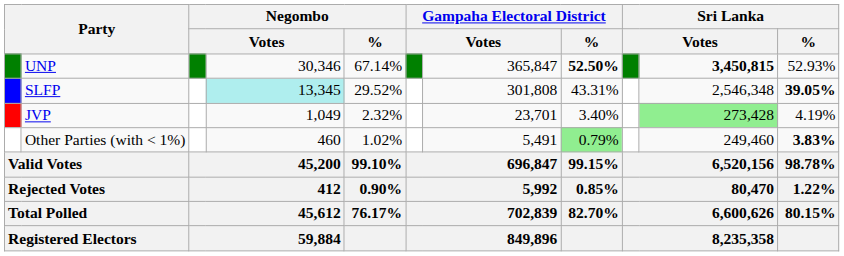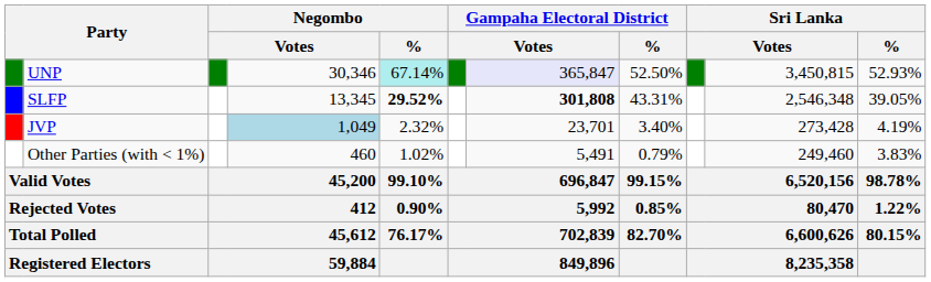UNP | Negombo / %: no background -> paleturquoise background
UNP | column 7: no background -> lavender background
UNP | Gampaha Electoral District / %: bold -> normal
UNP | column 10: bold -> normal
SLFP | column 4: paleturquoise background -> no background
SLFP | Negombo / %: normal -> bold
SLFP | column 7: normal -> bold
SLFP | Sri Lanka / %: bold -> normal
JVP | column 4: no background -> lightblue background
JVP | column 10: lightgreen background -> no background
Other Parties (with < 1%) | Gampaha Electoral District / %: lightgreen background -> no background
Other Parties (with < 1%) | Sri Lanka / %: bold -> normal
